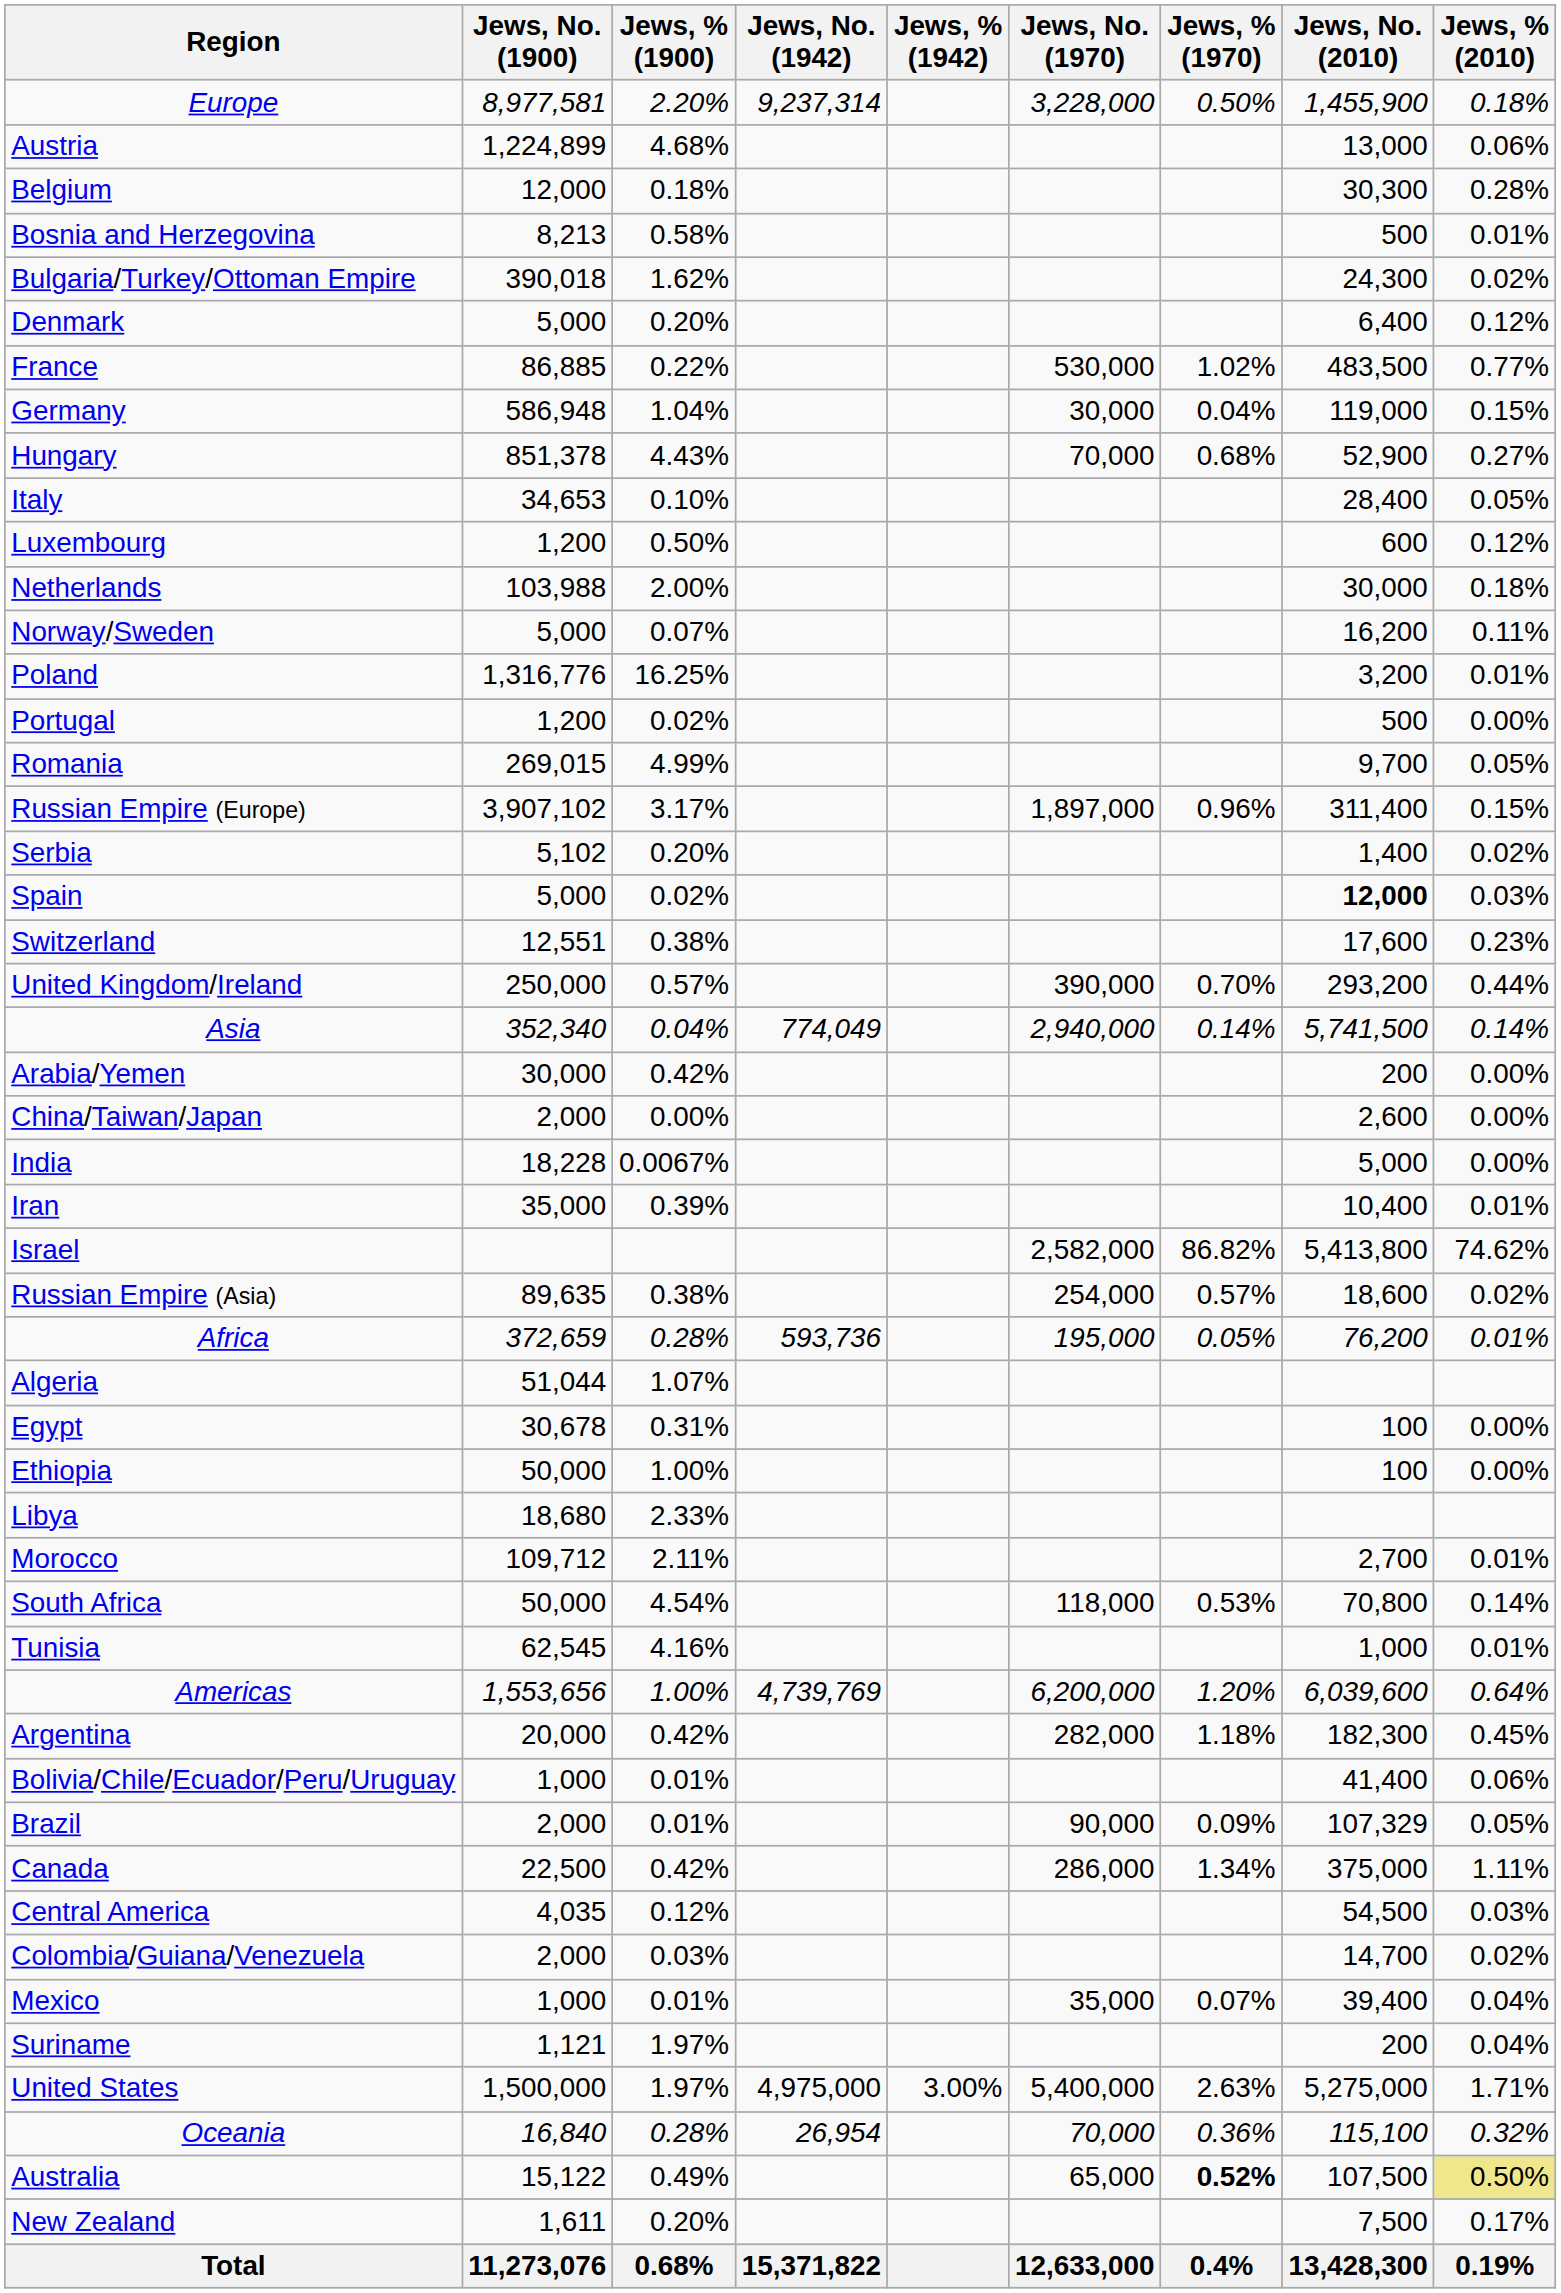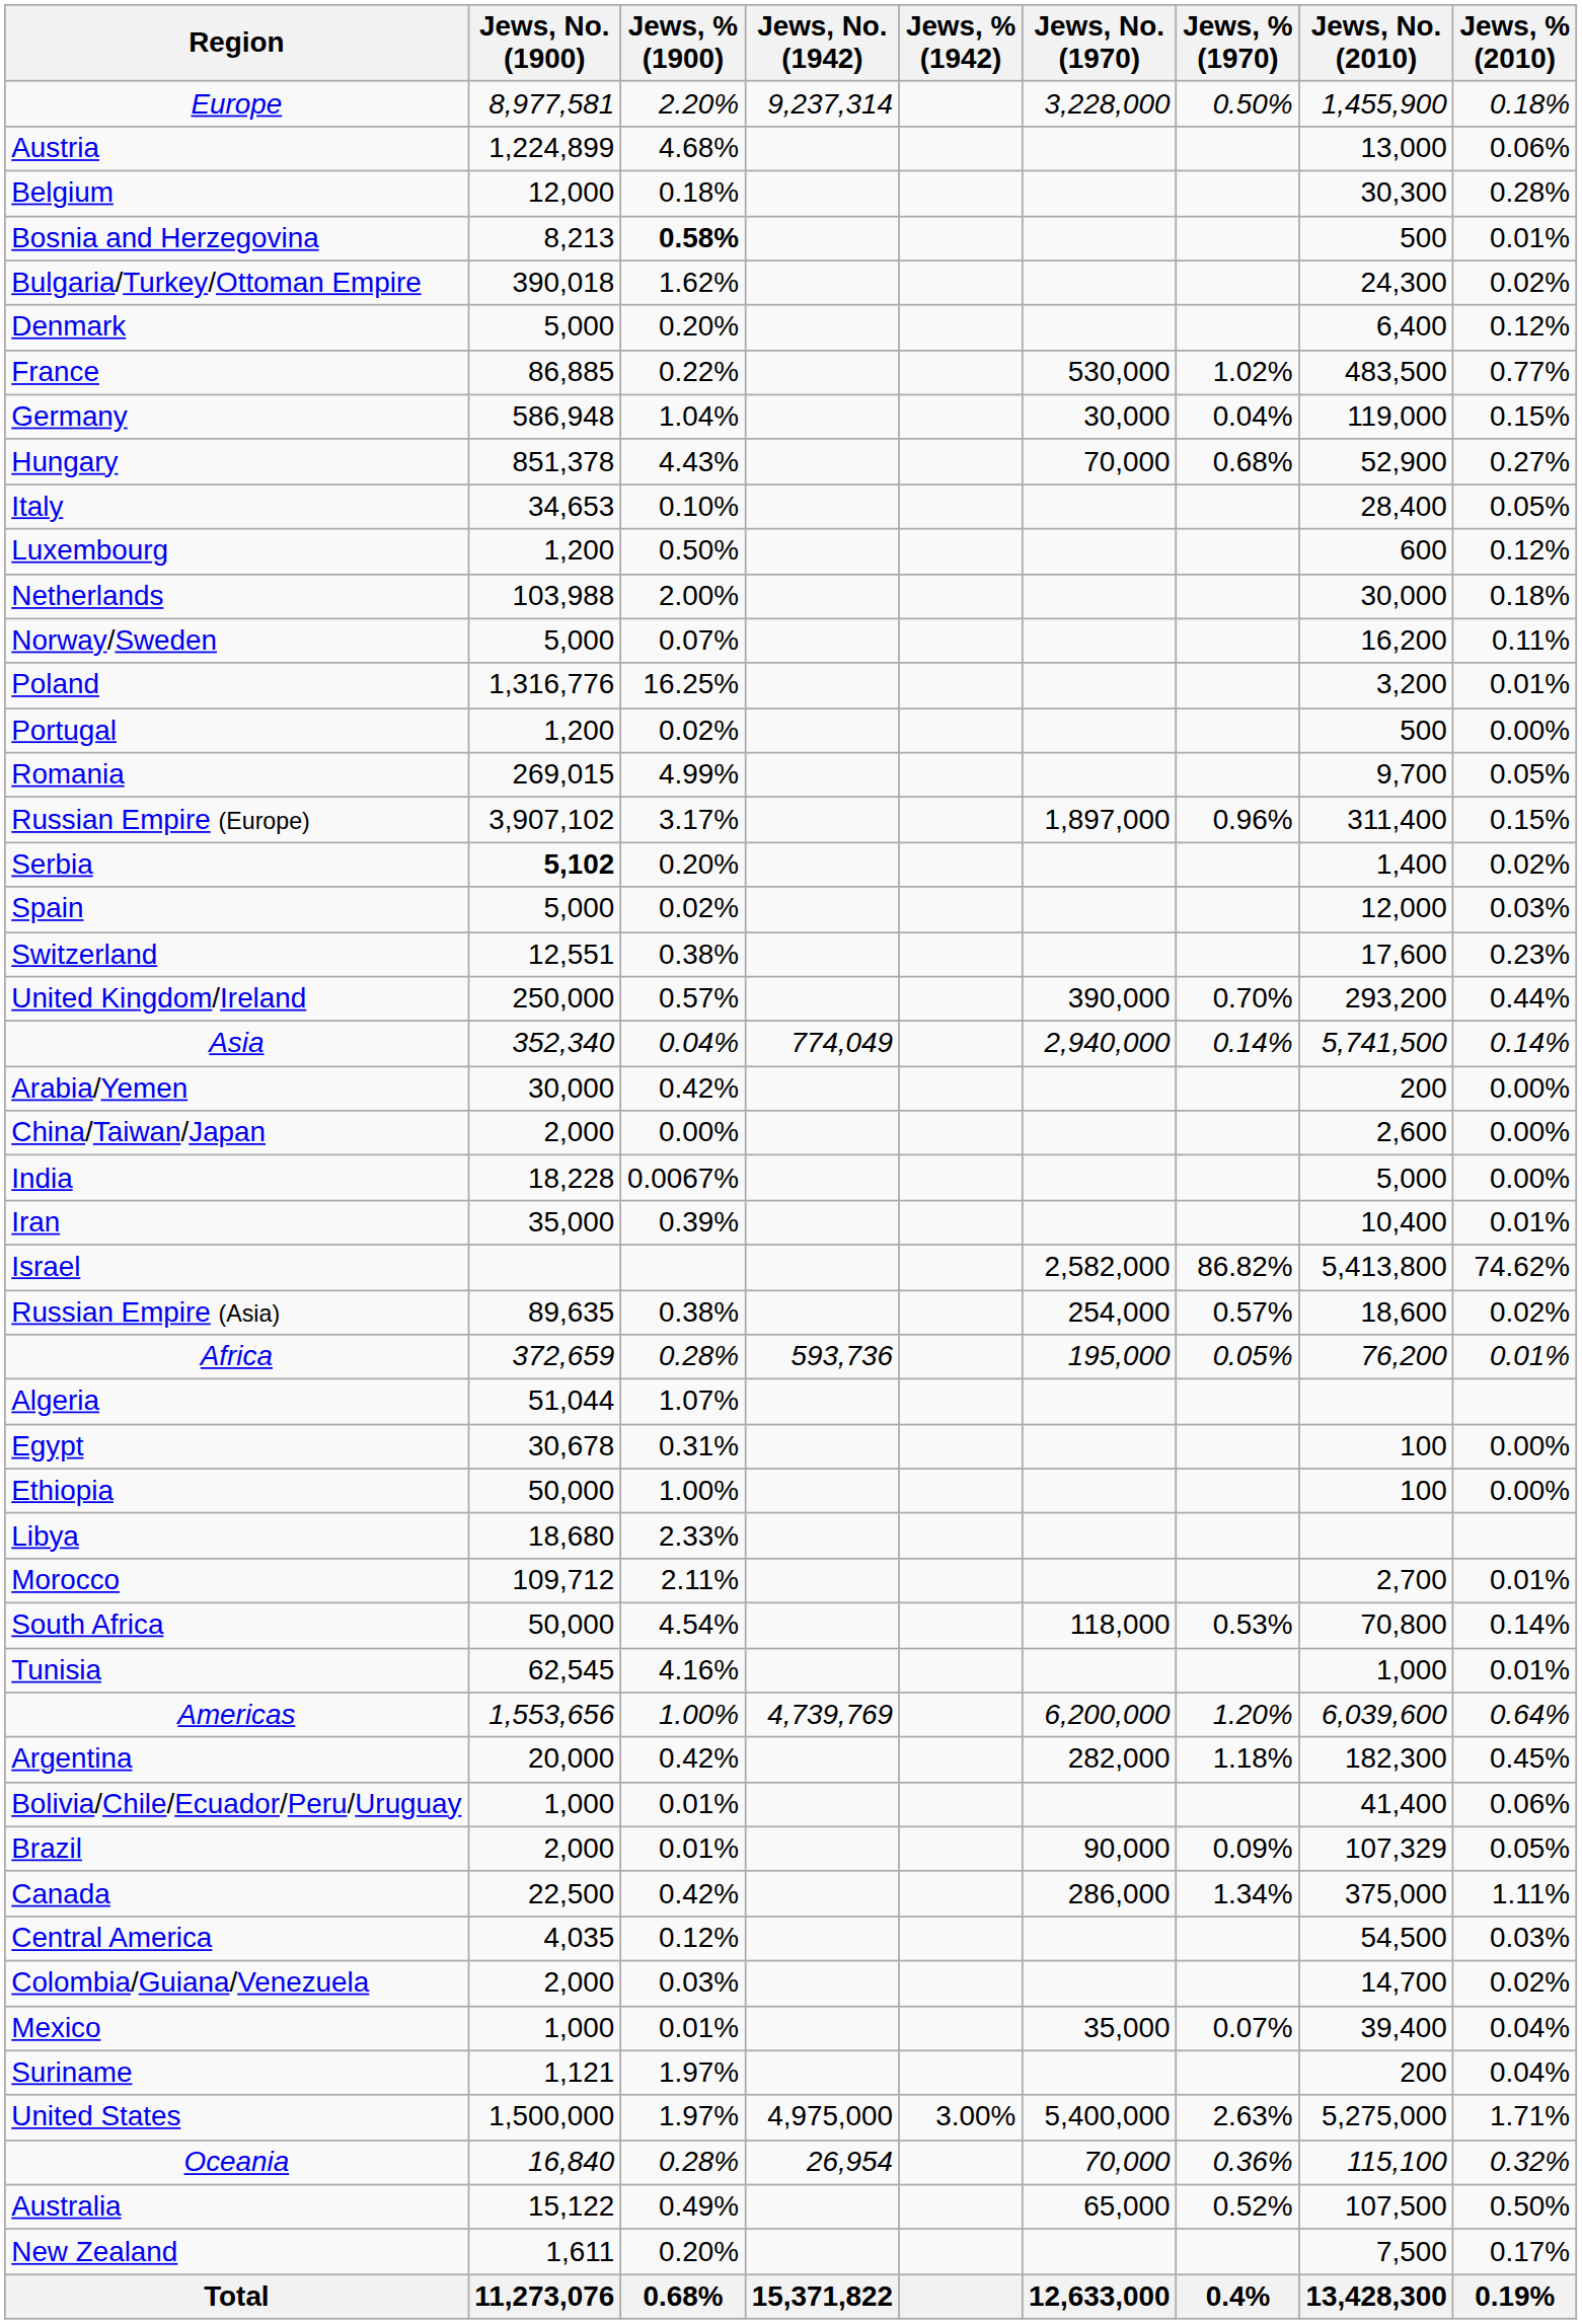Bosnia and Herzegovina | Jews, % (1900): normal -> bold
Serbia | Jews, No. (1900): normal -> bold
Spain | Jews, No. (2010): bold -> normal
Australia | Jews, % (1970): bold -> normal
Australia | Jews, % (2010): khaki background -> no background
